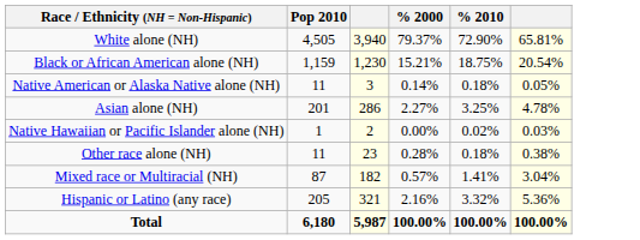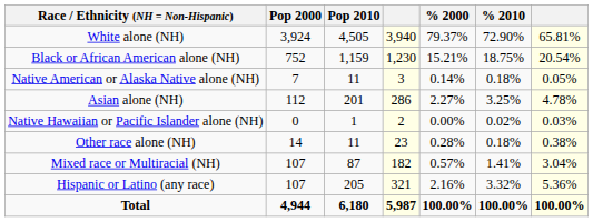+ column: Pop 2000 | 3,924 | 752 | 7 | 112 | 0 | 14 | 107 | 107 | 4,944
